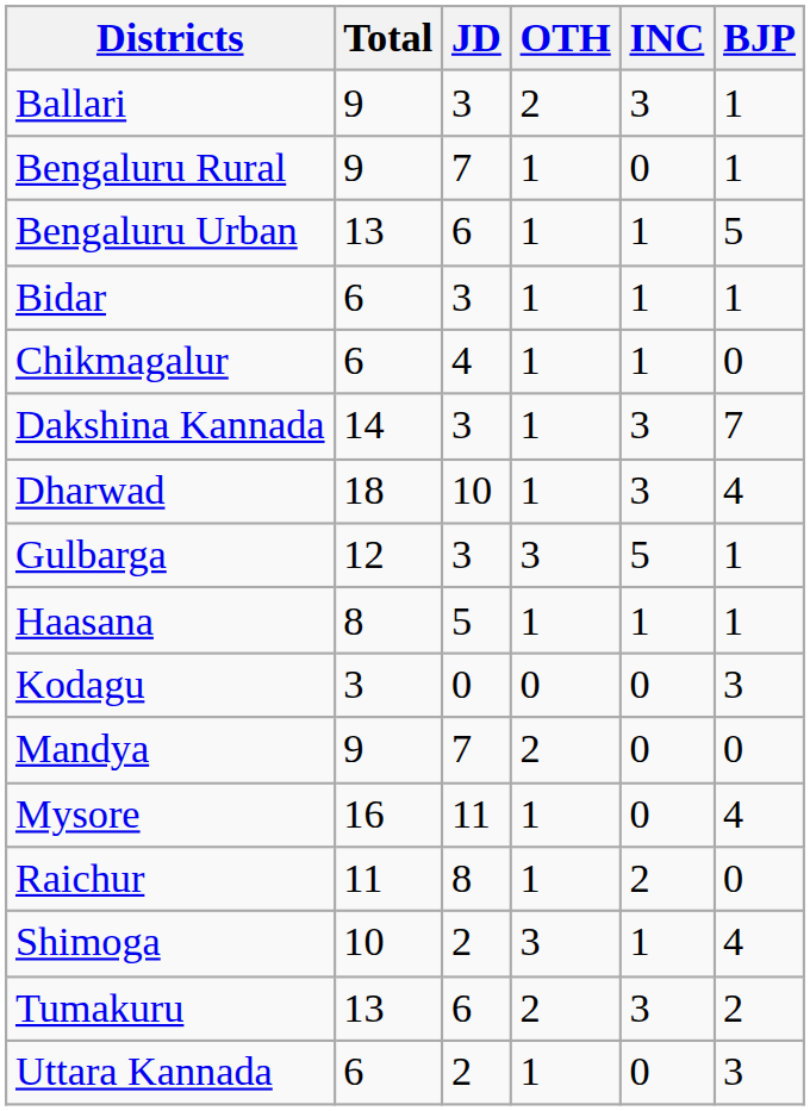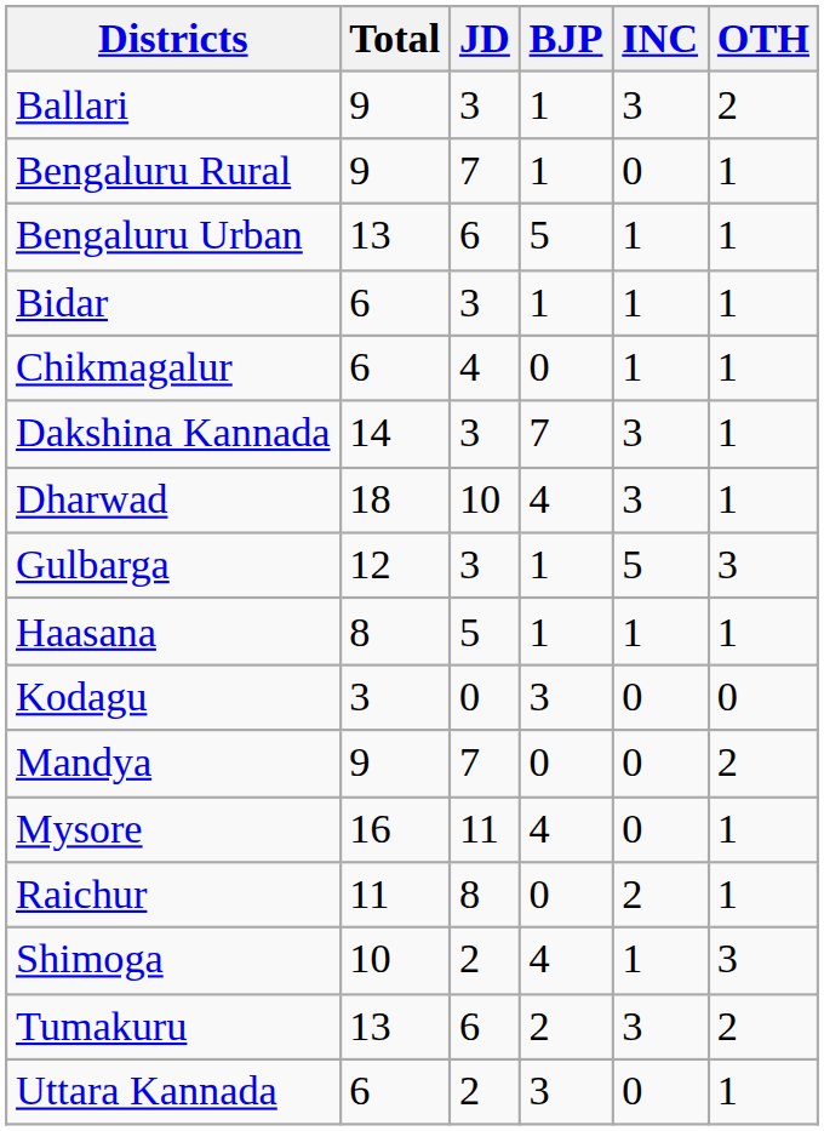columns swapped: BJP <-> OTH
